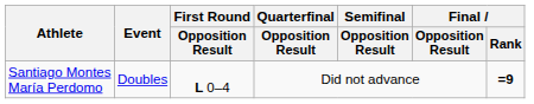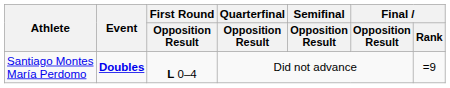Santiago Montes María Perdomo | Event: normal -> bold
Santiago Montes María Perdomo | Final / Rank: bold -> normal
